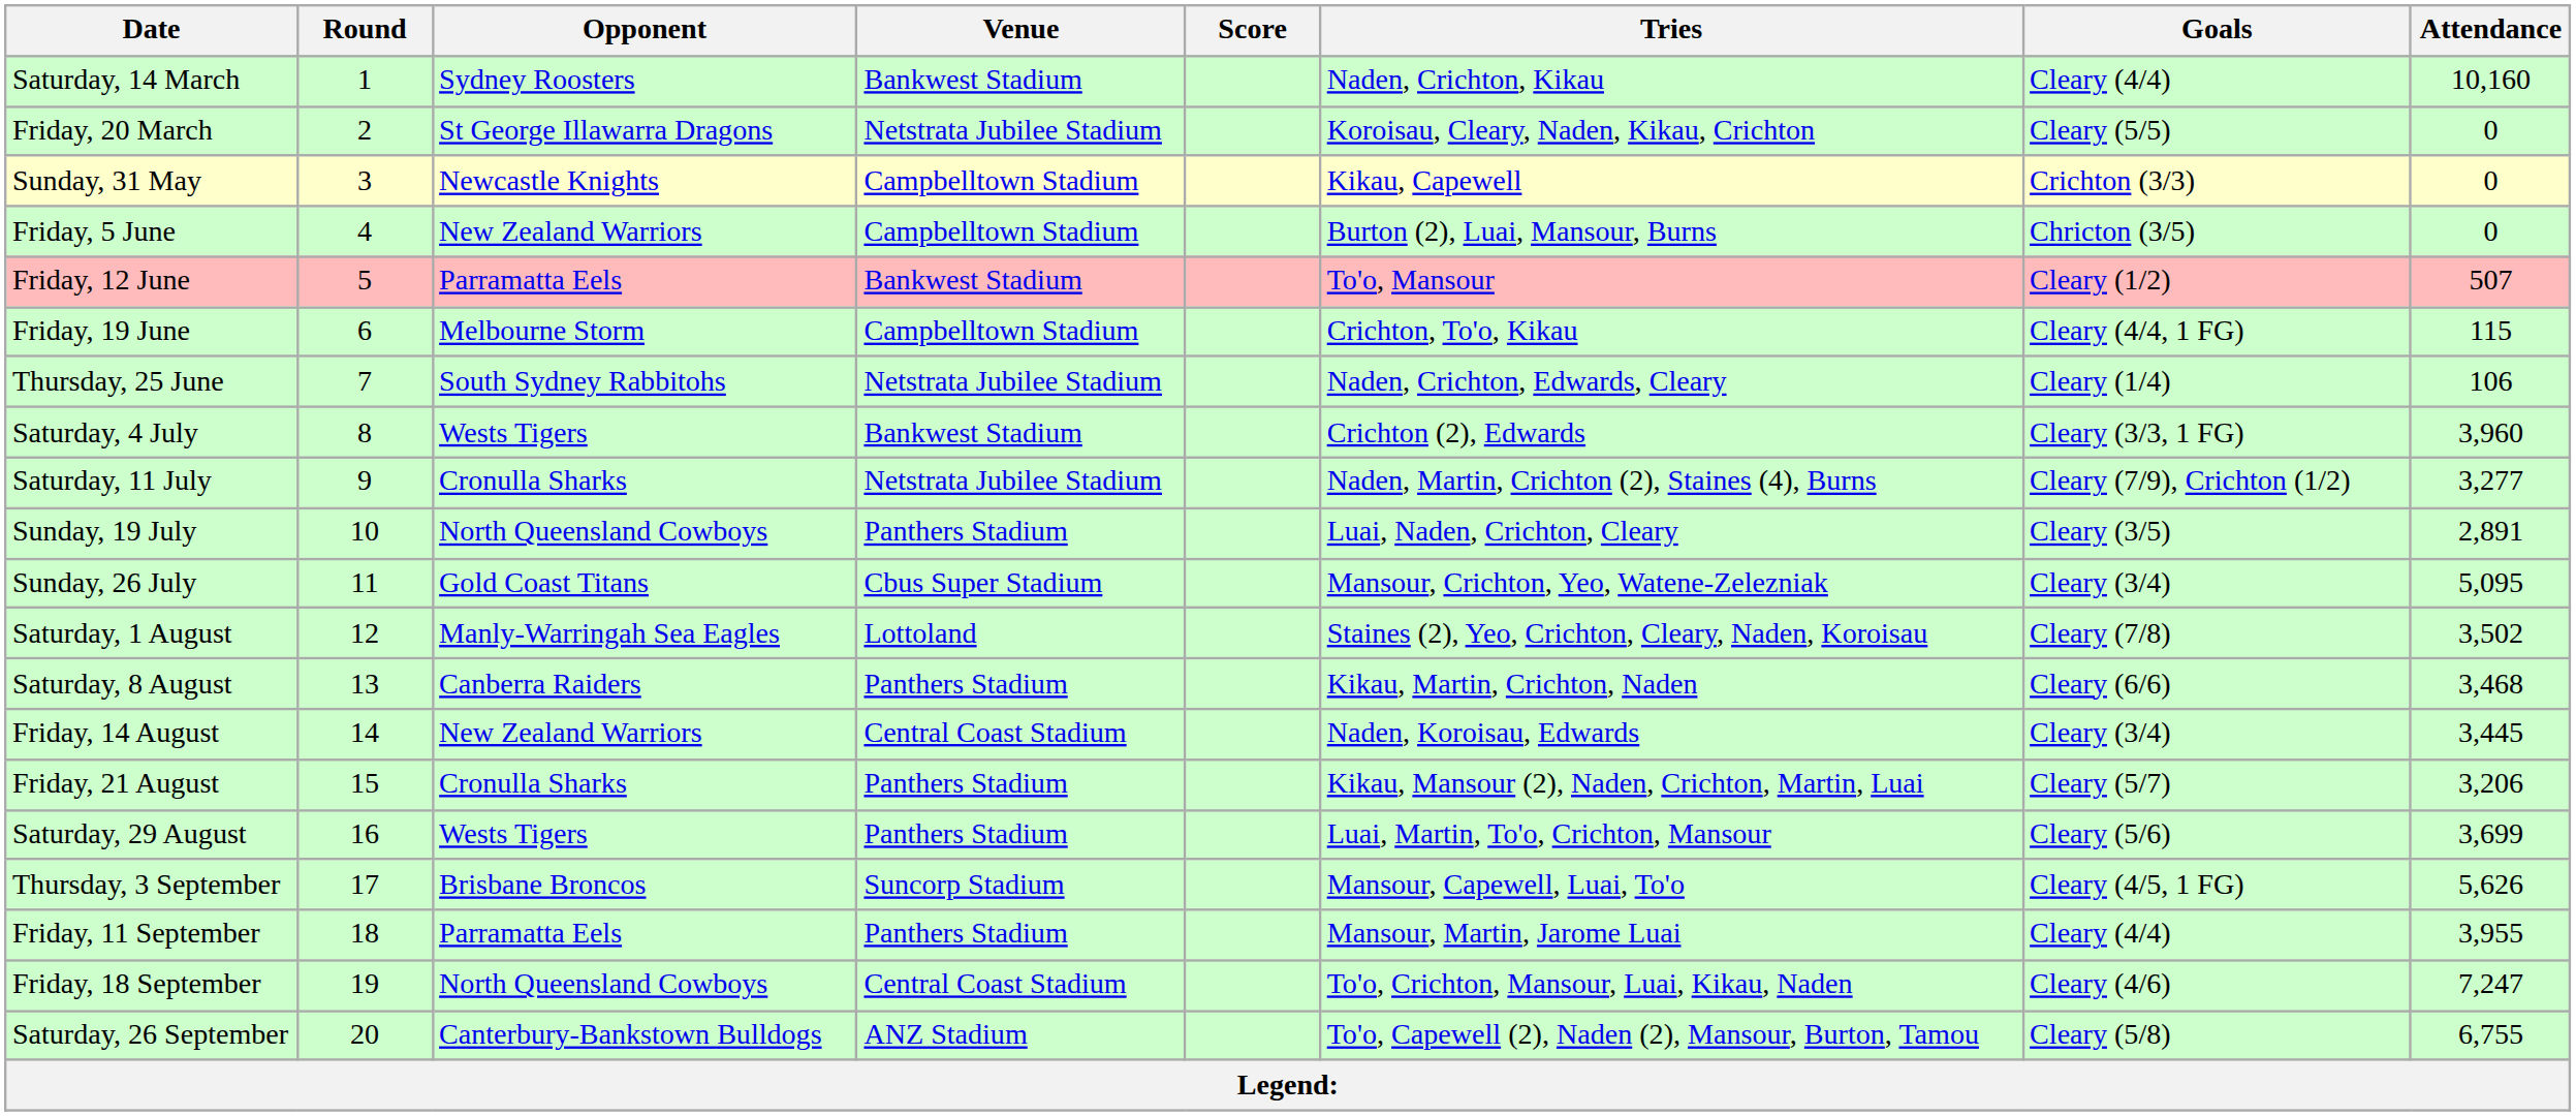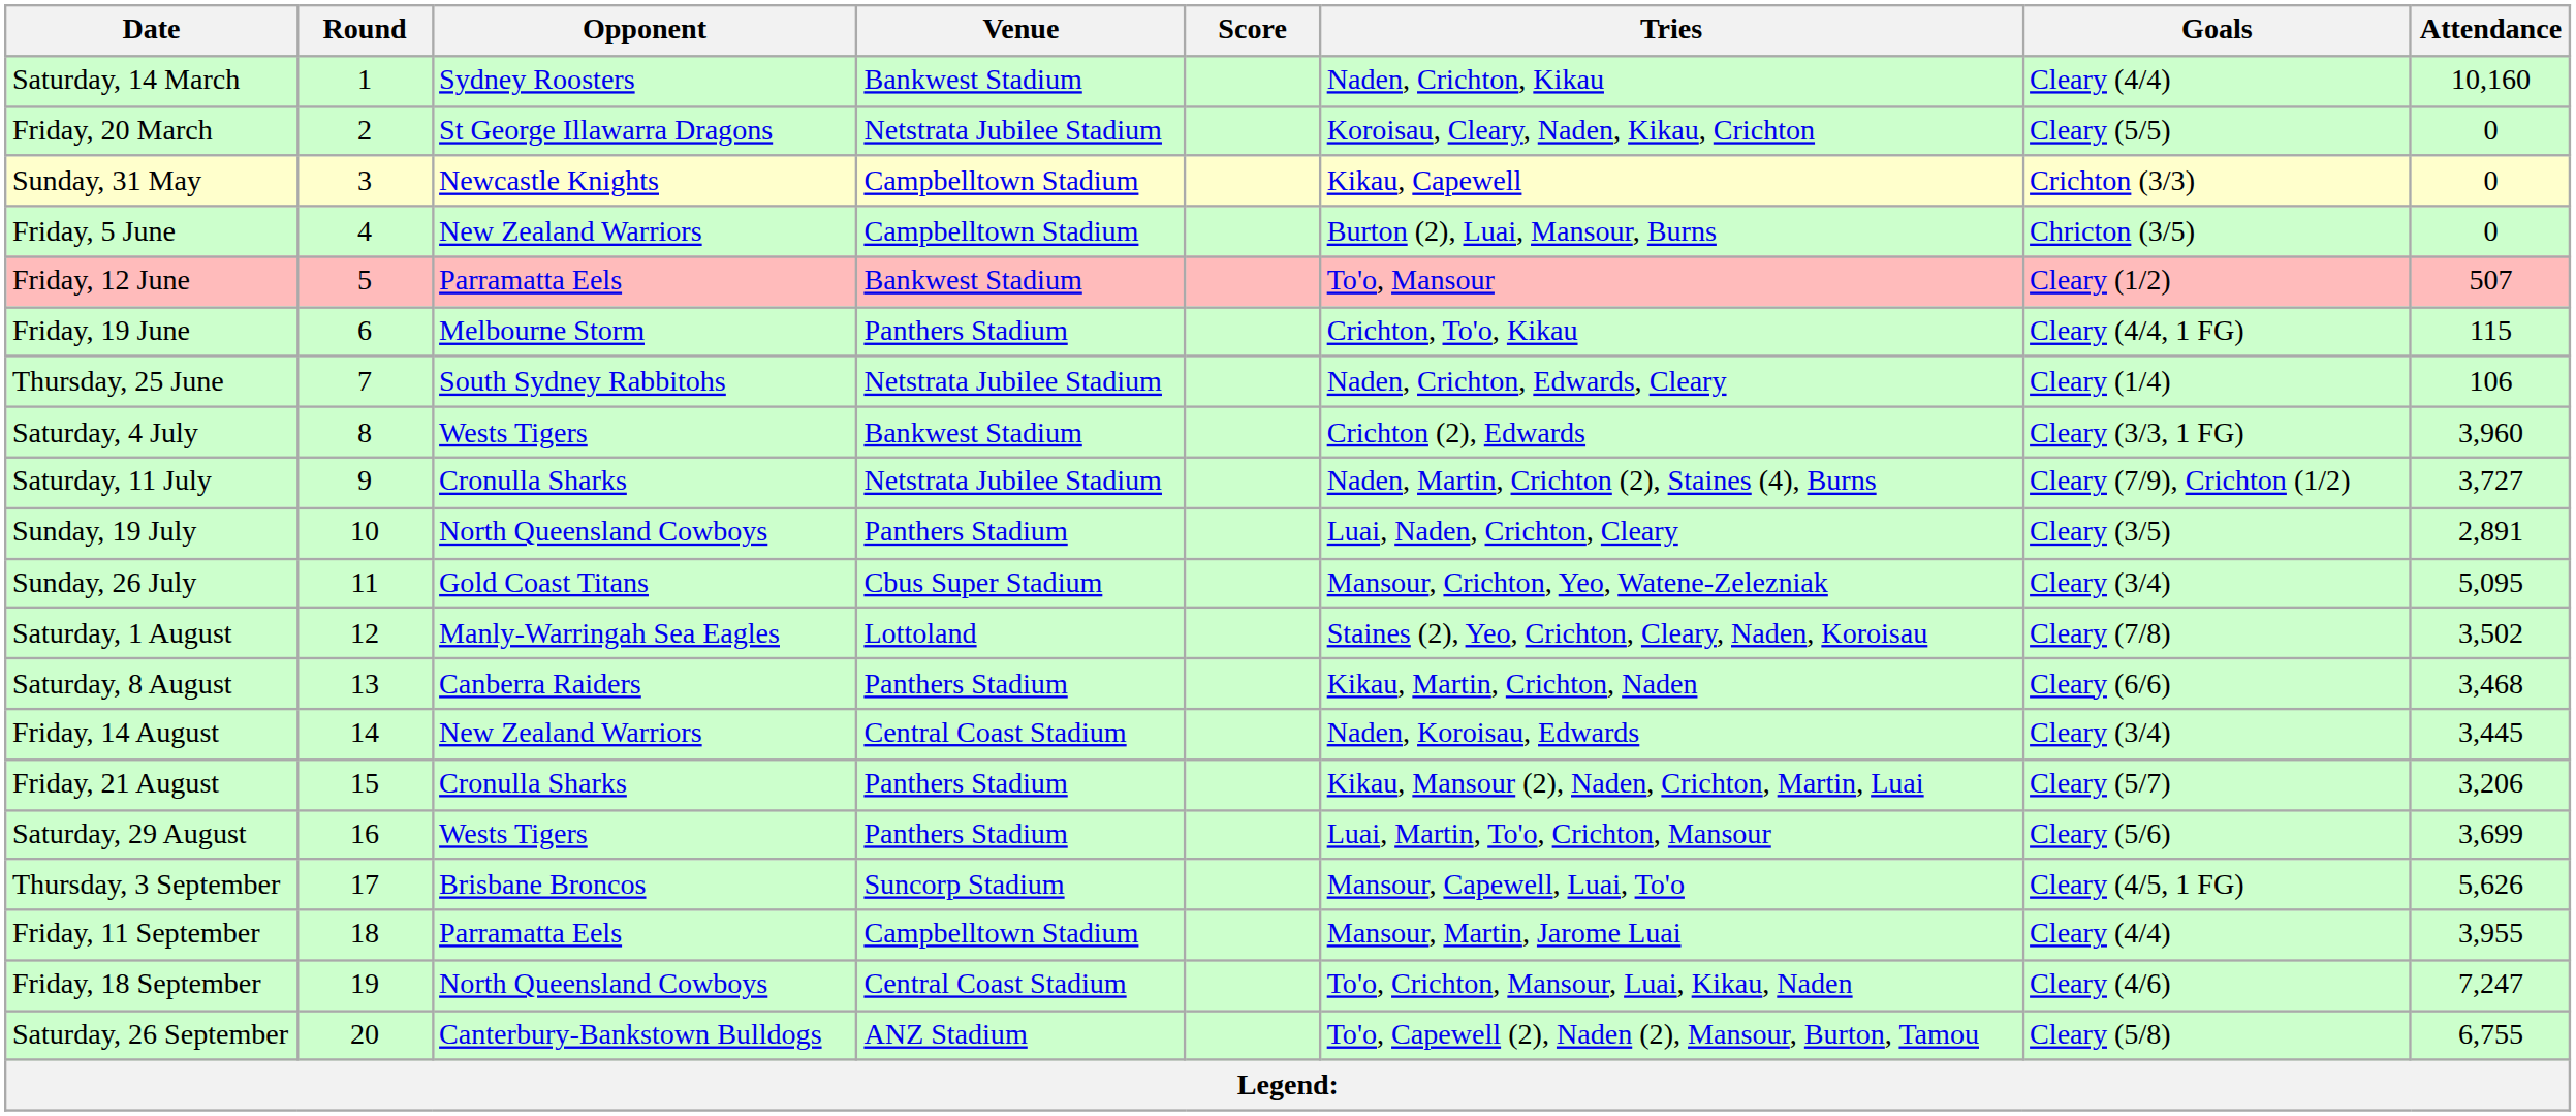Friday, 19 June | Venue: Campbelltown Stadium -> Panthers Stadium
Saturday, 11 July | Attendance: 3,277 -> 3,727
Friday, 11 September | Venue: Panthers Stadium -> Campbelltown Stadium
